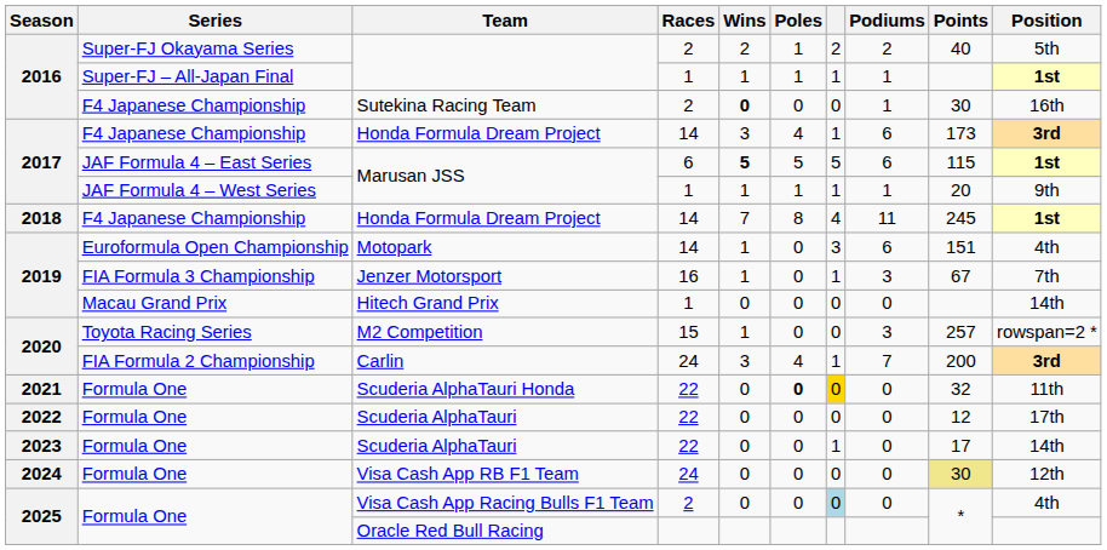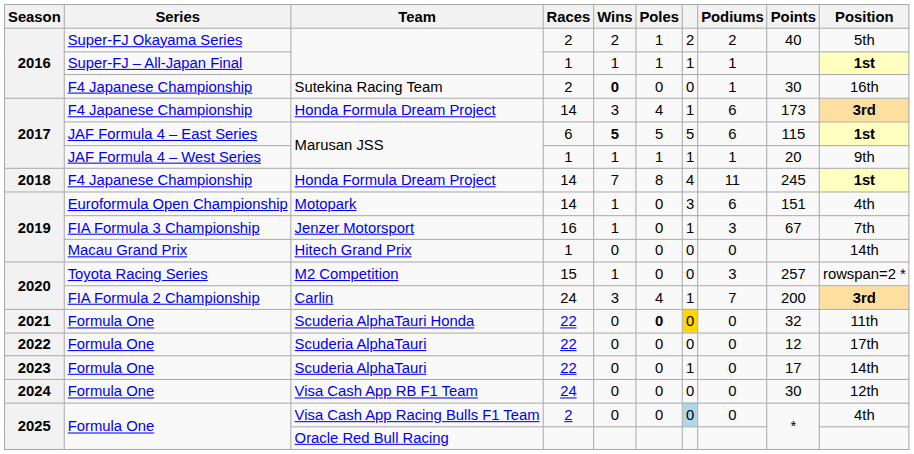Visa Cash App RB F1 Team | Points: khaki background -> no background
